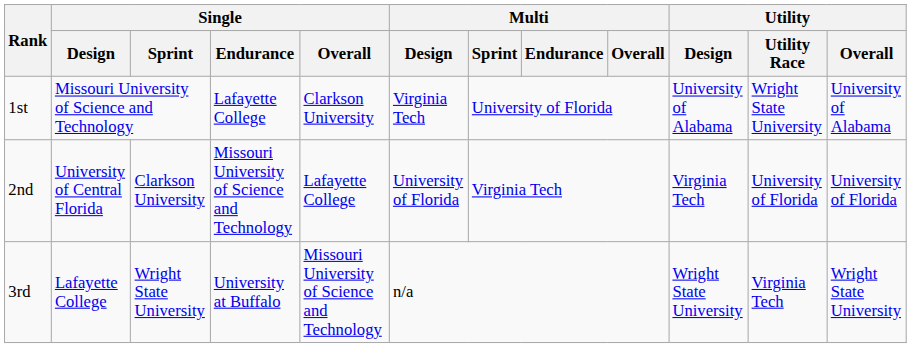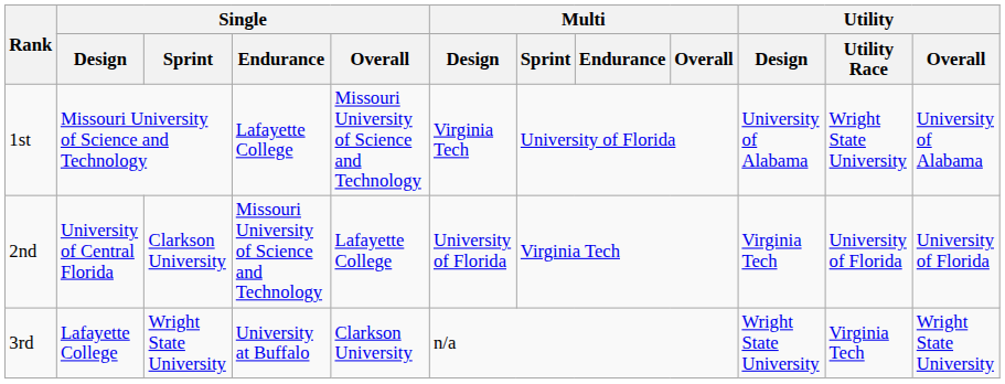1st | Single / Overall: Clarkson University -> Missouri University of Science and Technology
3rd | Single / Overall: Missouri University of Science and Technology -> Clarkson University
